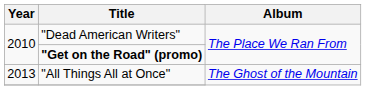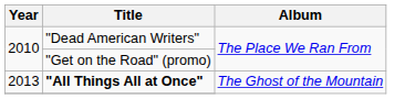"Get on the Road" (promo) | Title: bold -> normal
"All Things All at Once" | Title: normal -> bold
